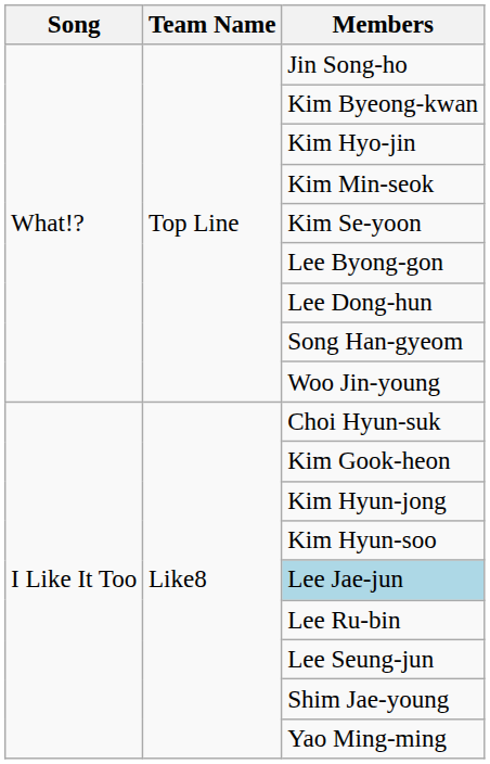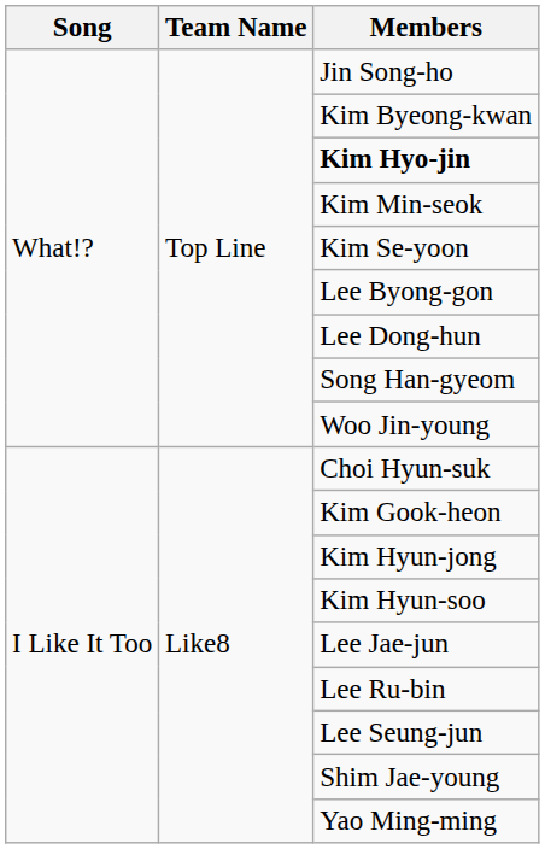Kim Hyo-jin | Members: normal -> bold
Lee Jae-jun | Members: lightblue background -> no background
